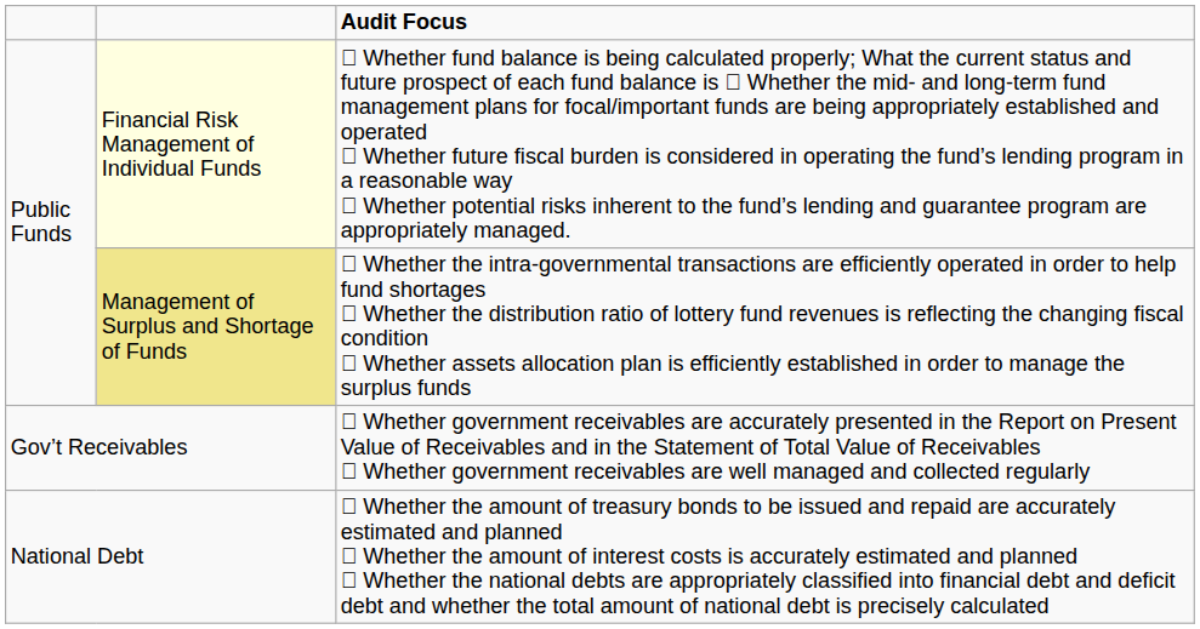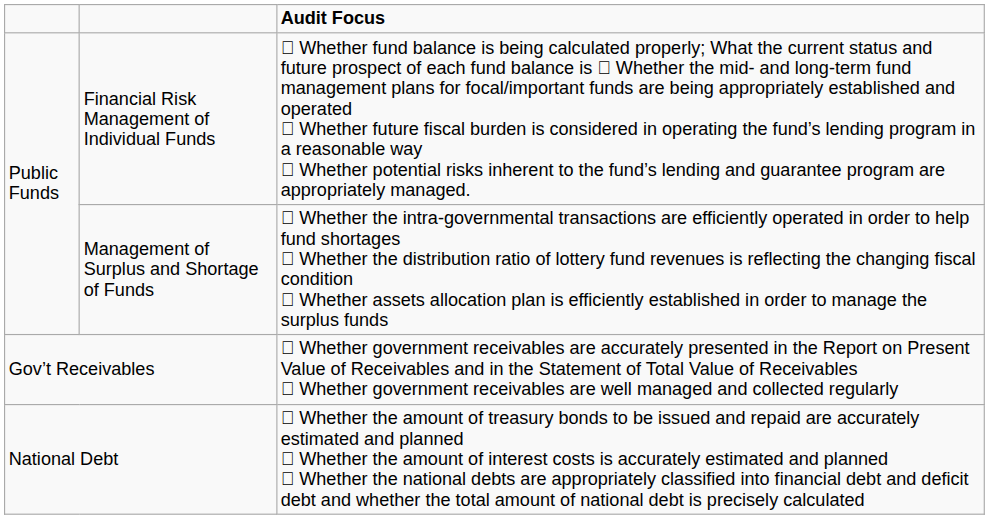Financial Risk Management of Individual Funds | column 2: lightyellow background -> no background
Management of Surplus and Shortage of Funds | column 2: khaki background -> no background
